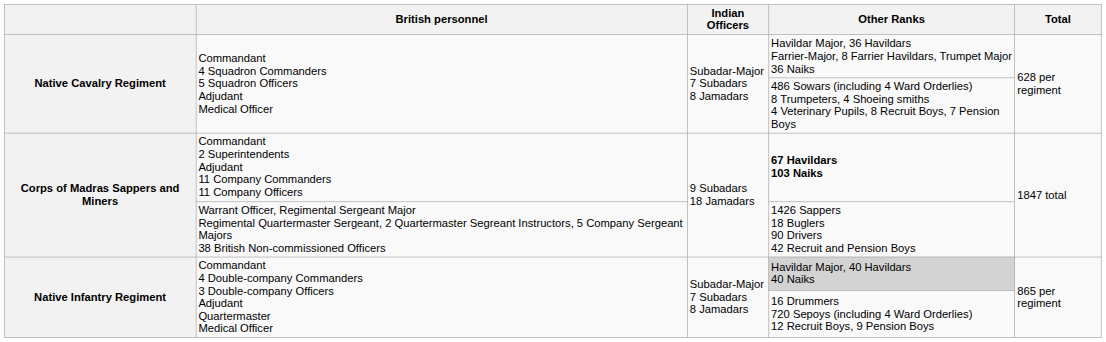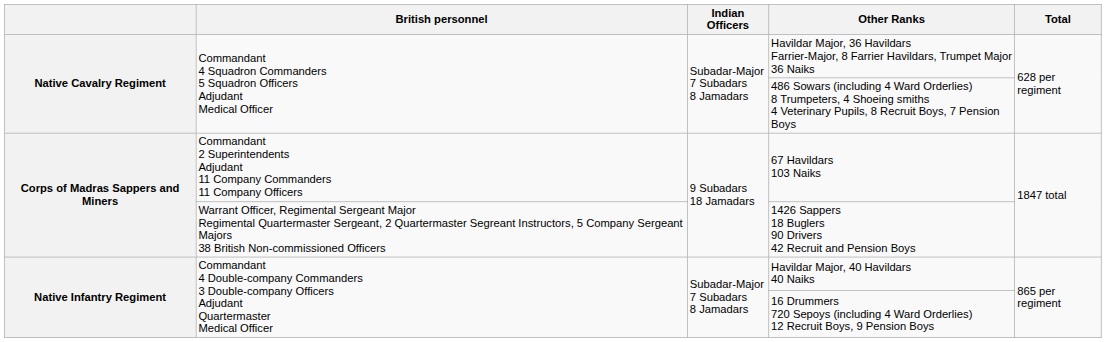67 Havildars 103 Naiks | Other Ranks: bold -> normal
Havildar Major, 40 Havildars 40 Naiks | Other Ranks: lightgrey background -> no background
